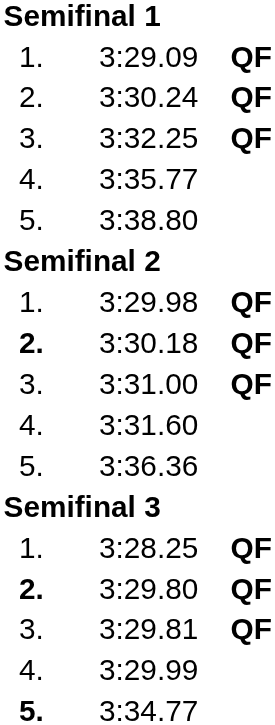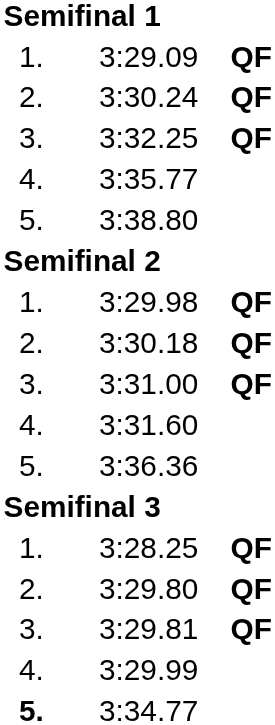3:30.18 | column 1: bold -> normal
3:29.80 | column 1: bold -> normal
